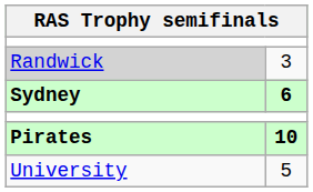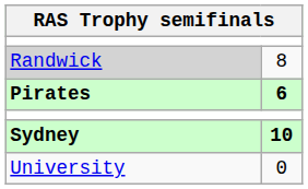row 3 | column 2: 3 -> 8
row 4 | column 1: Sydney -> Pirates
row 6 | column 1: Pirates -> Sydney
row 7 | column 2: 5 -> 0
